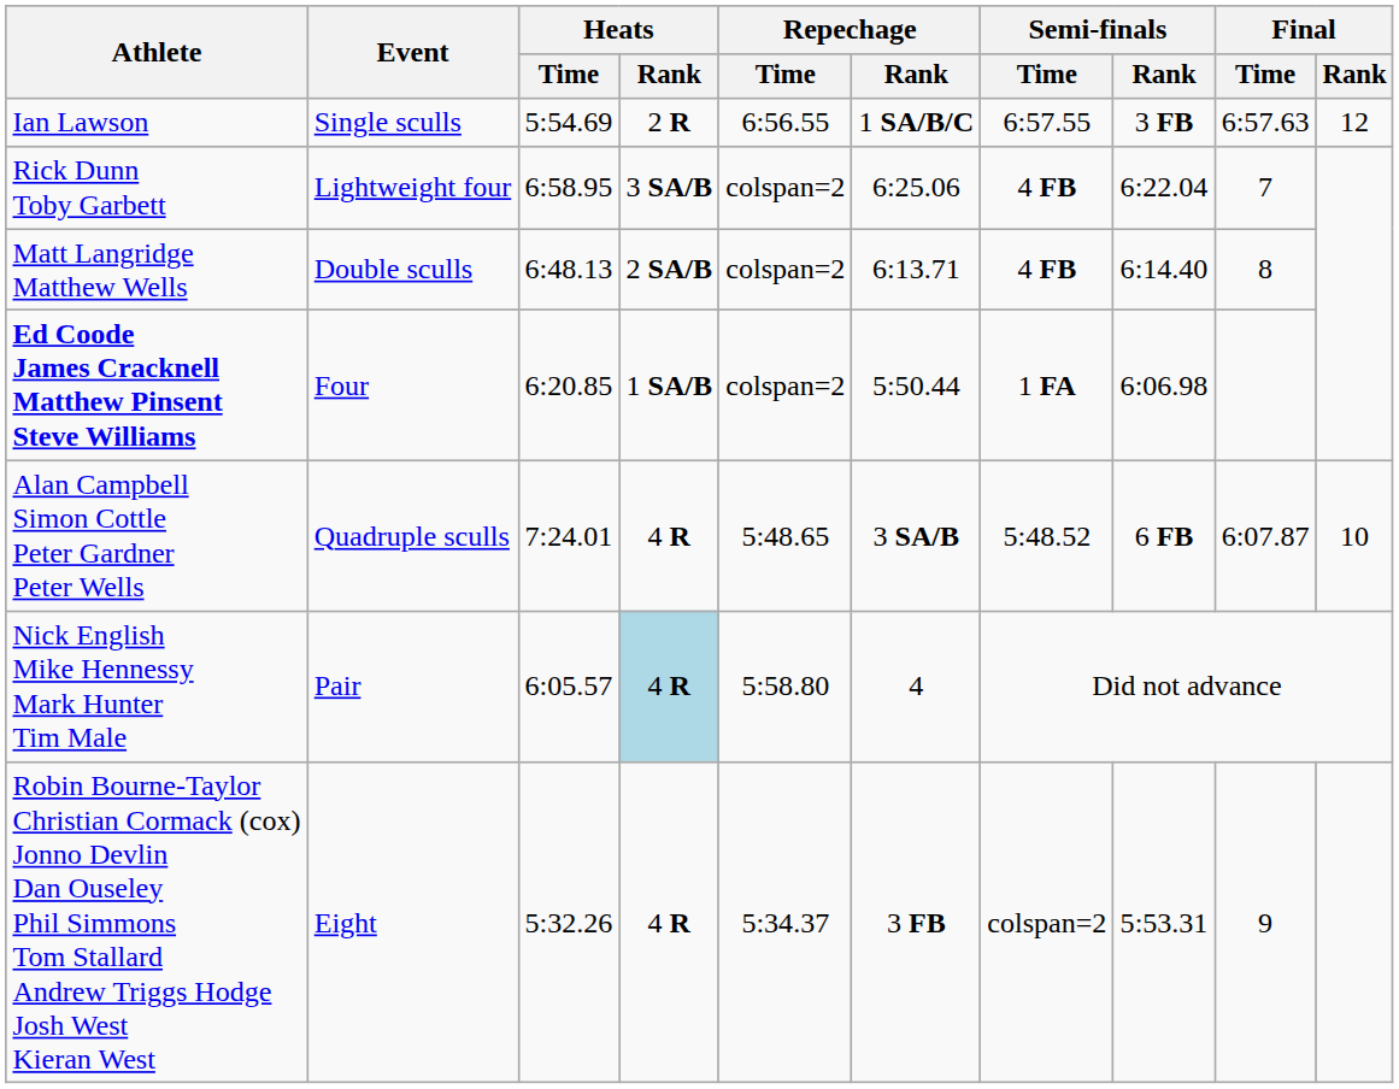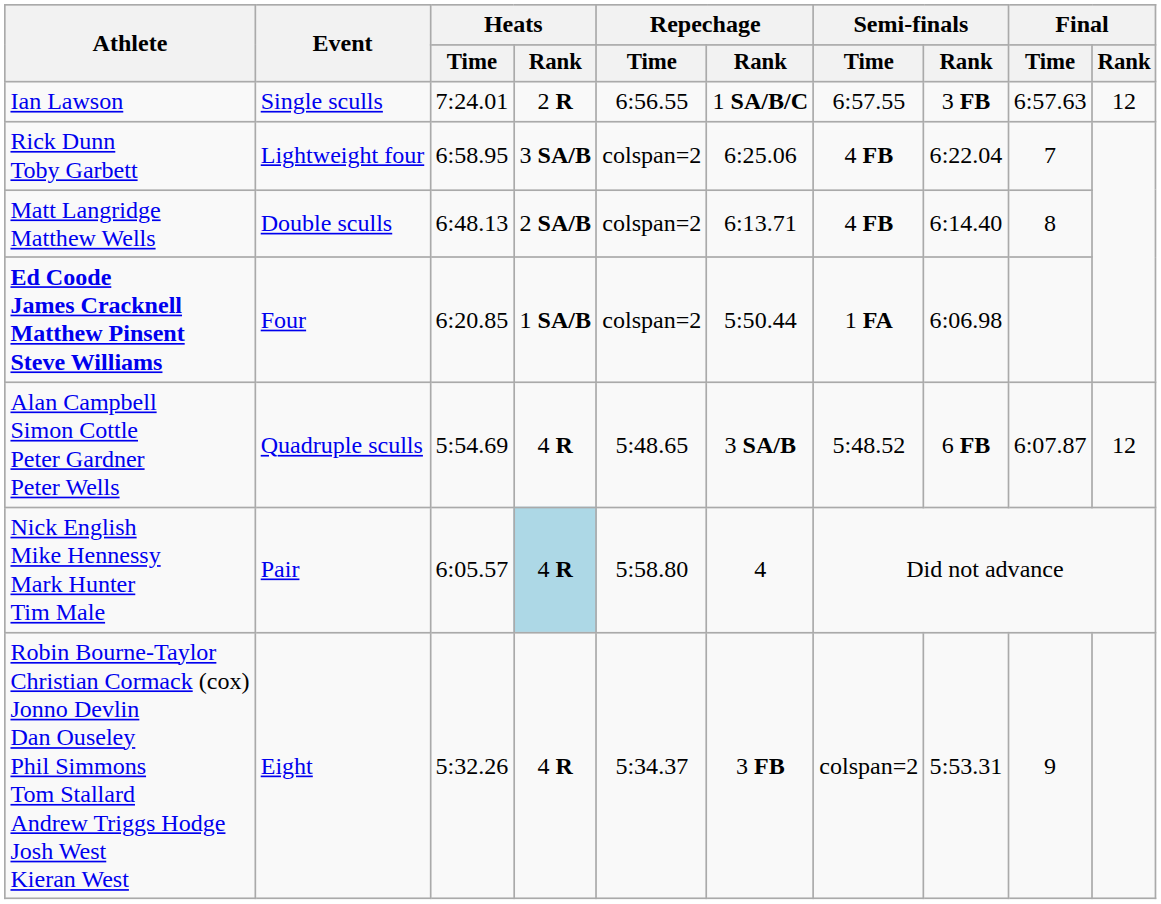Ian Lawson | Heats / Time: 5:54.69 -> 7:24.01
Alan Campbell Simon Cottle Peter Gardner Peter Wells | Heats / Time: 7:24.01 -> 5:54.69
Alan Campbell Simon Cottle Peter Gardner Peter Wells | Final / Rank: 10 -> 12
